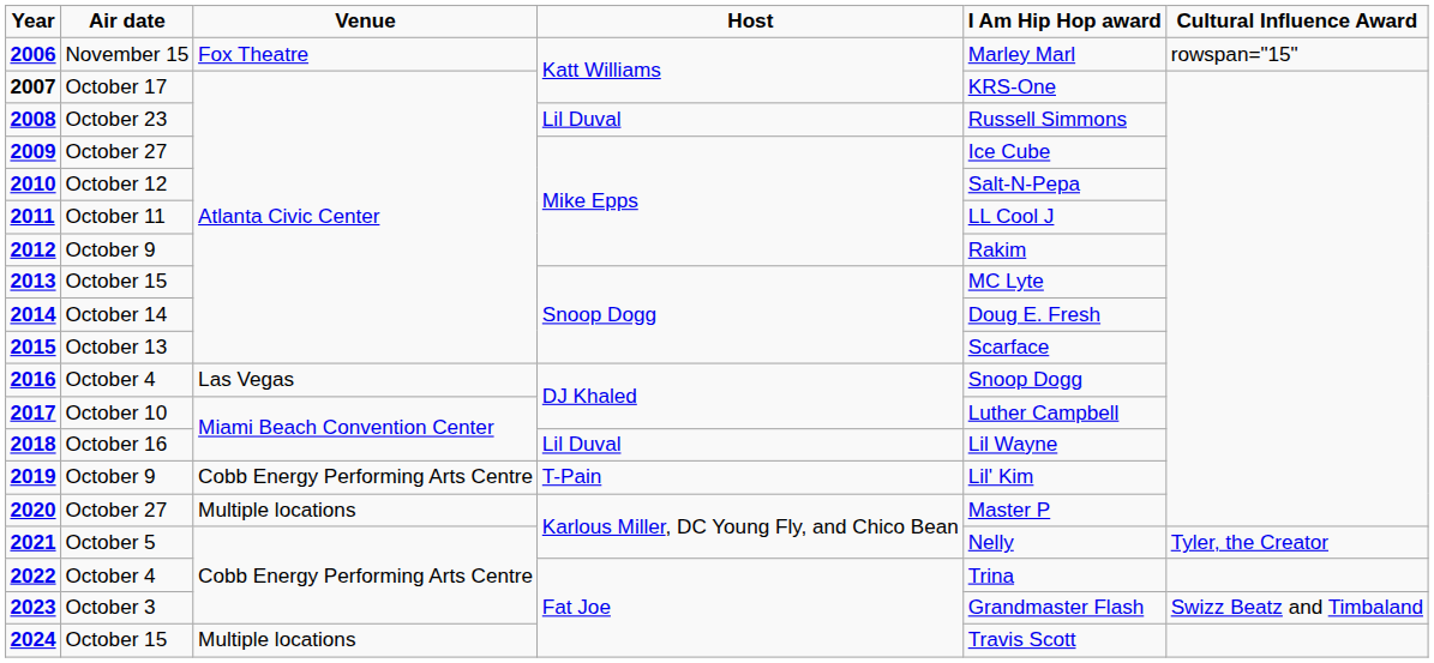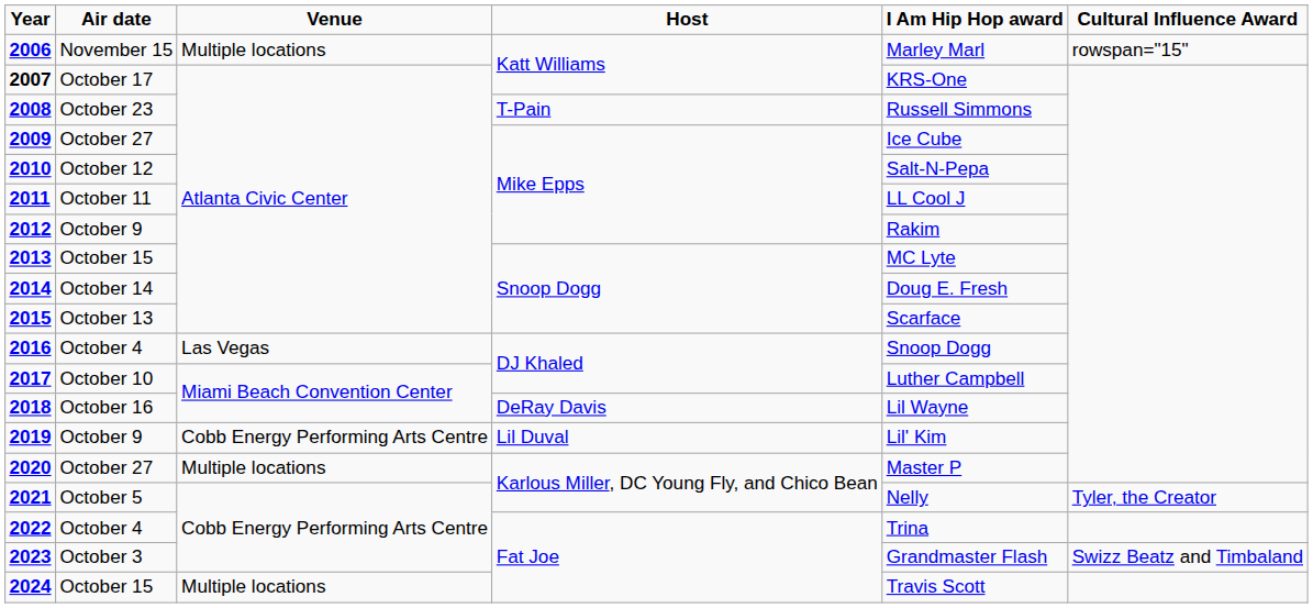2006 | Venue: Fox Theatre -> Multiple locations
2008 | Host: Lil Duval -> T-Pain
2018 | Host: Lil Duval -> DeRay Davis
2019 | Host: T-Pain -> Lil Duval
